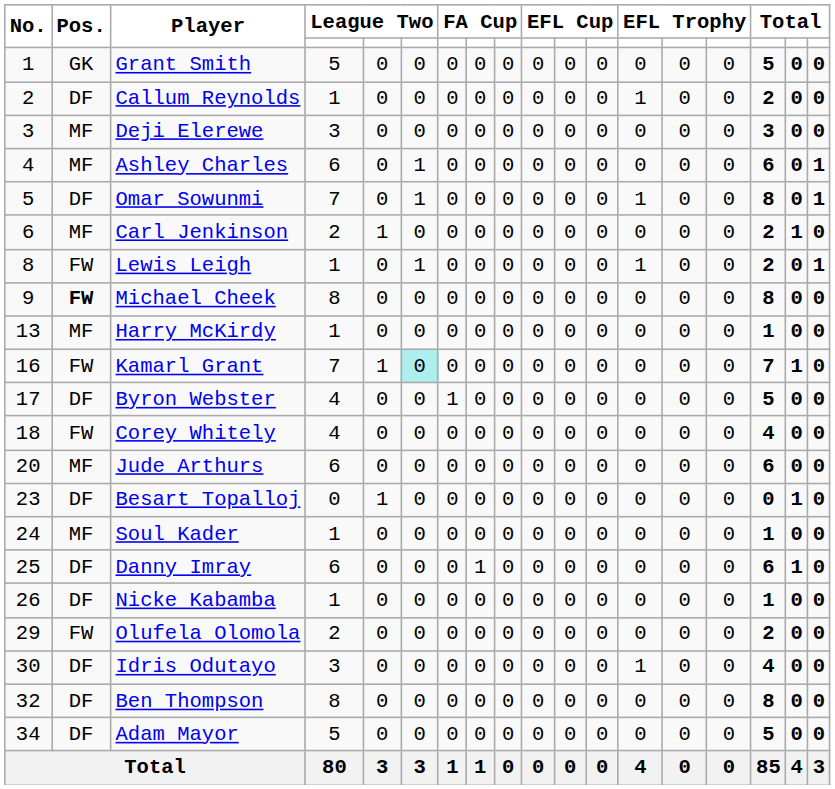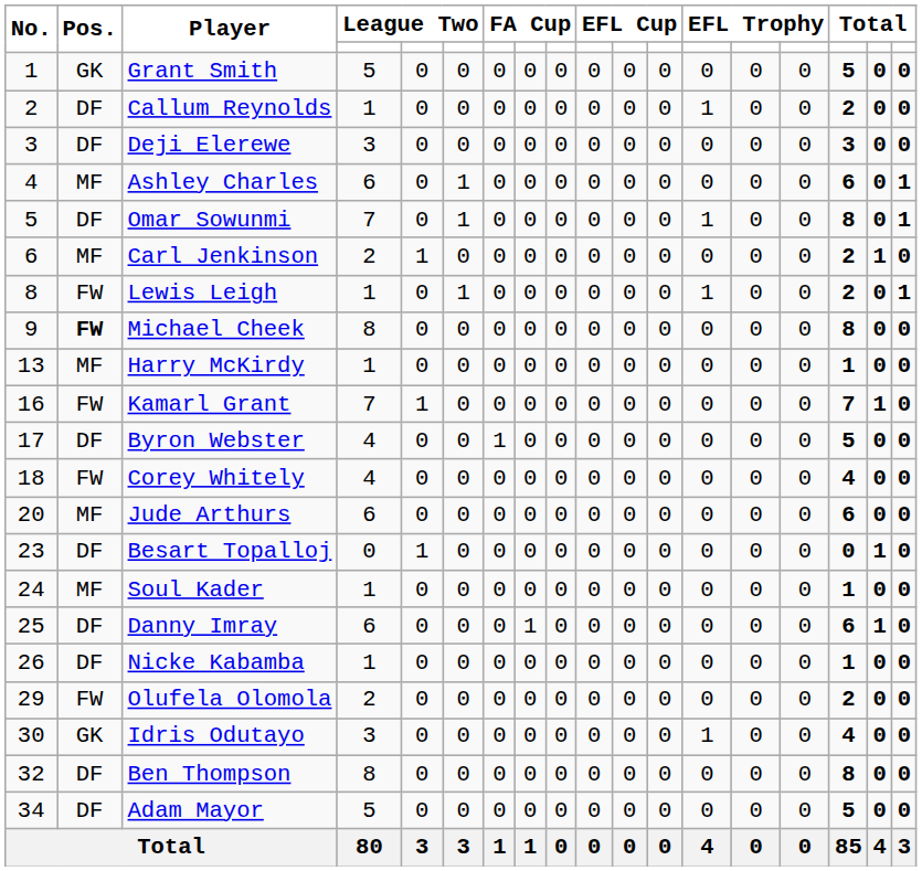Deji Elerewe | Pos.: MF -> DF
Kamarl Grant | column 6: paleturquoise background -> no background
Idris Odutayo | Pos.: DF -> GK
